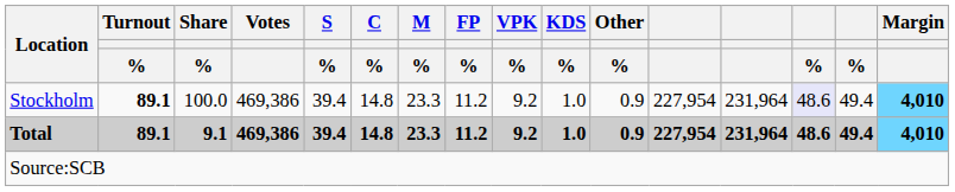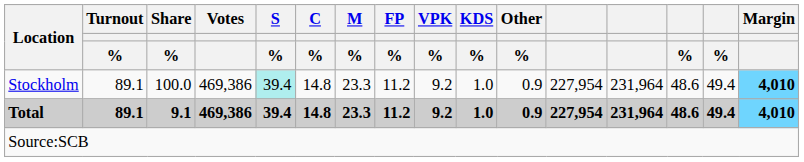Stockholm | Turnout / %: bold -> normal
Stockholm | S / %: no background -> paleturquoise background
Stockholm | column 14: lavender background -> no background
